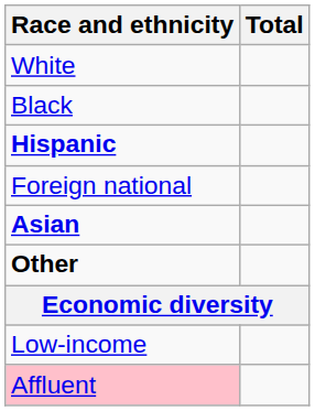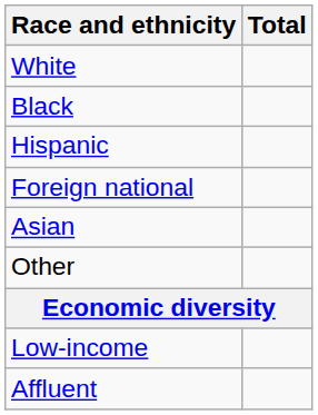Hispanic | Race and ethnicity: bold -> normal
Asian | Race and ethnicity: bold -> normal
Other | Race and ethnicity: bold -> normal
Affluent | Race and ethnicity: pink background -> no background
